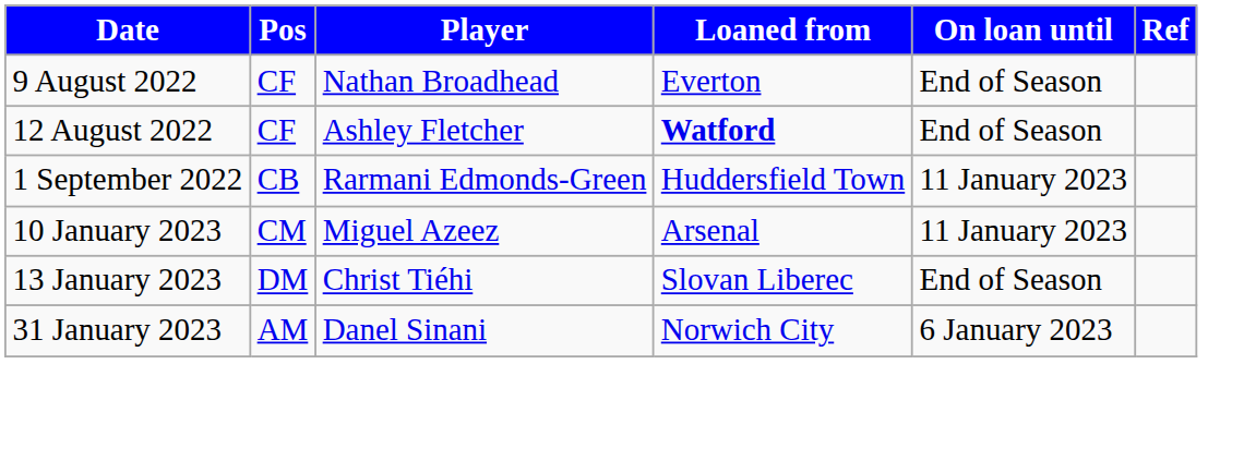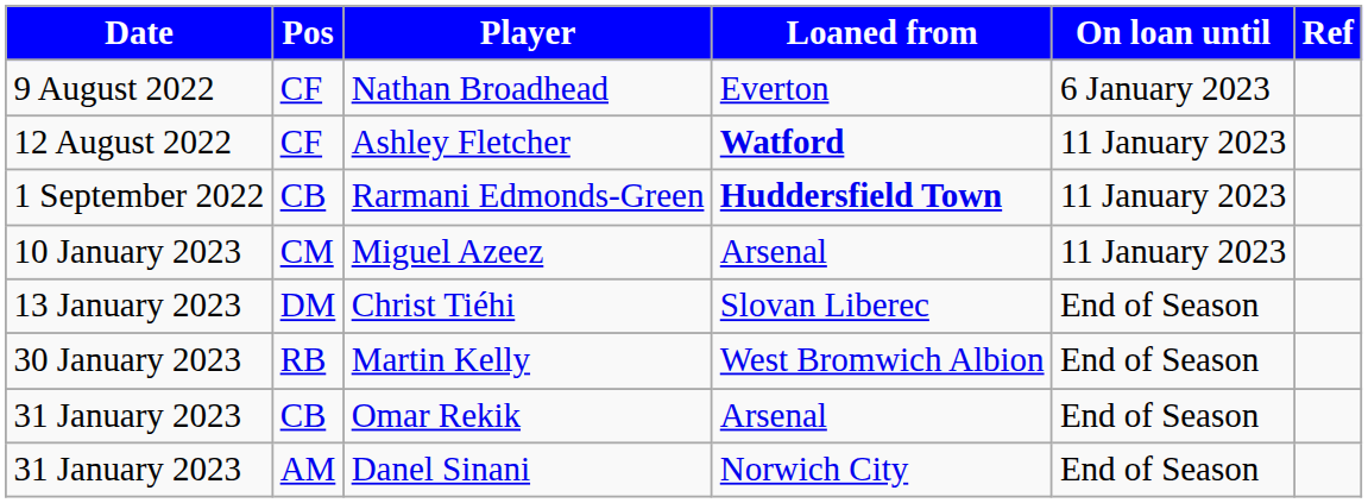Nathan Broadhead | On loan until: End of Season -> 6 January 2023
Ashley Fletcher | On loan until: End of Season -> 11 January 2023
Rarmani Edmonds-Green | Loaned from: normal -> bold
+ row: 30 January 2023 | RB | Martin Kelly | West Bromwich Albion | End of Season
+ row: 31 January 2023 | CB | Omar Rekik | Arsenal | End of Season
Danel Sinani | On loan until: 6 January 2023 -> End of Season
